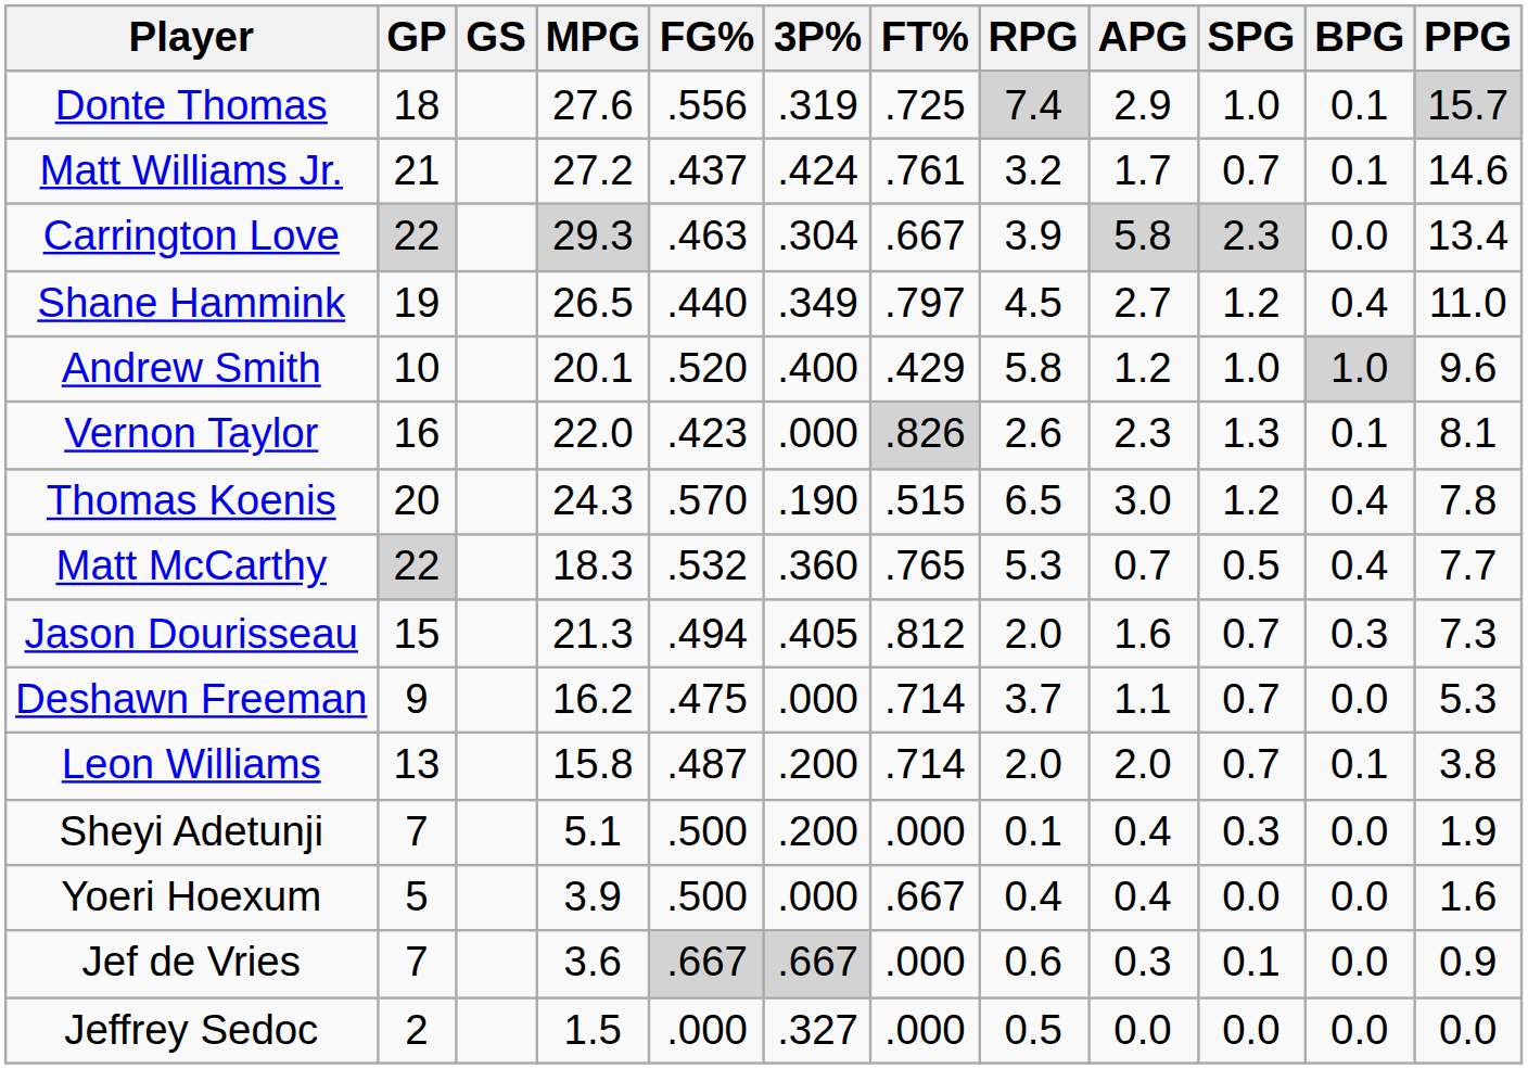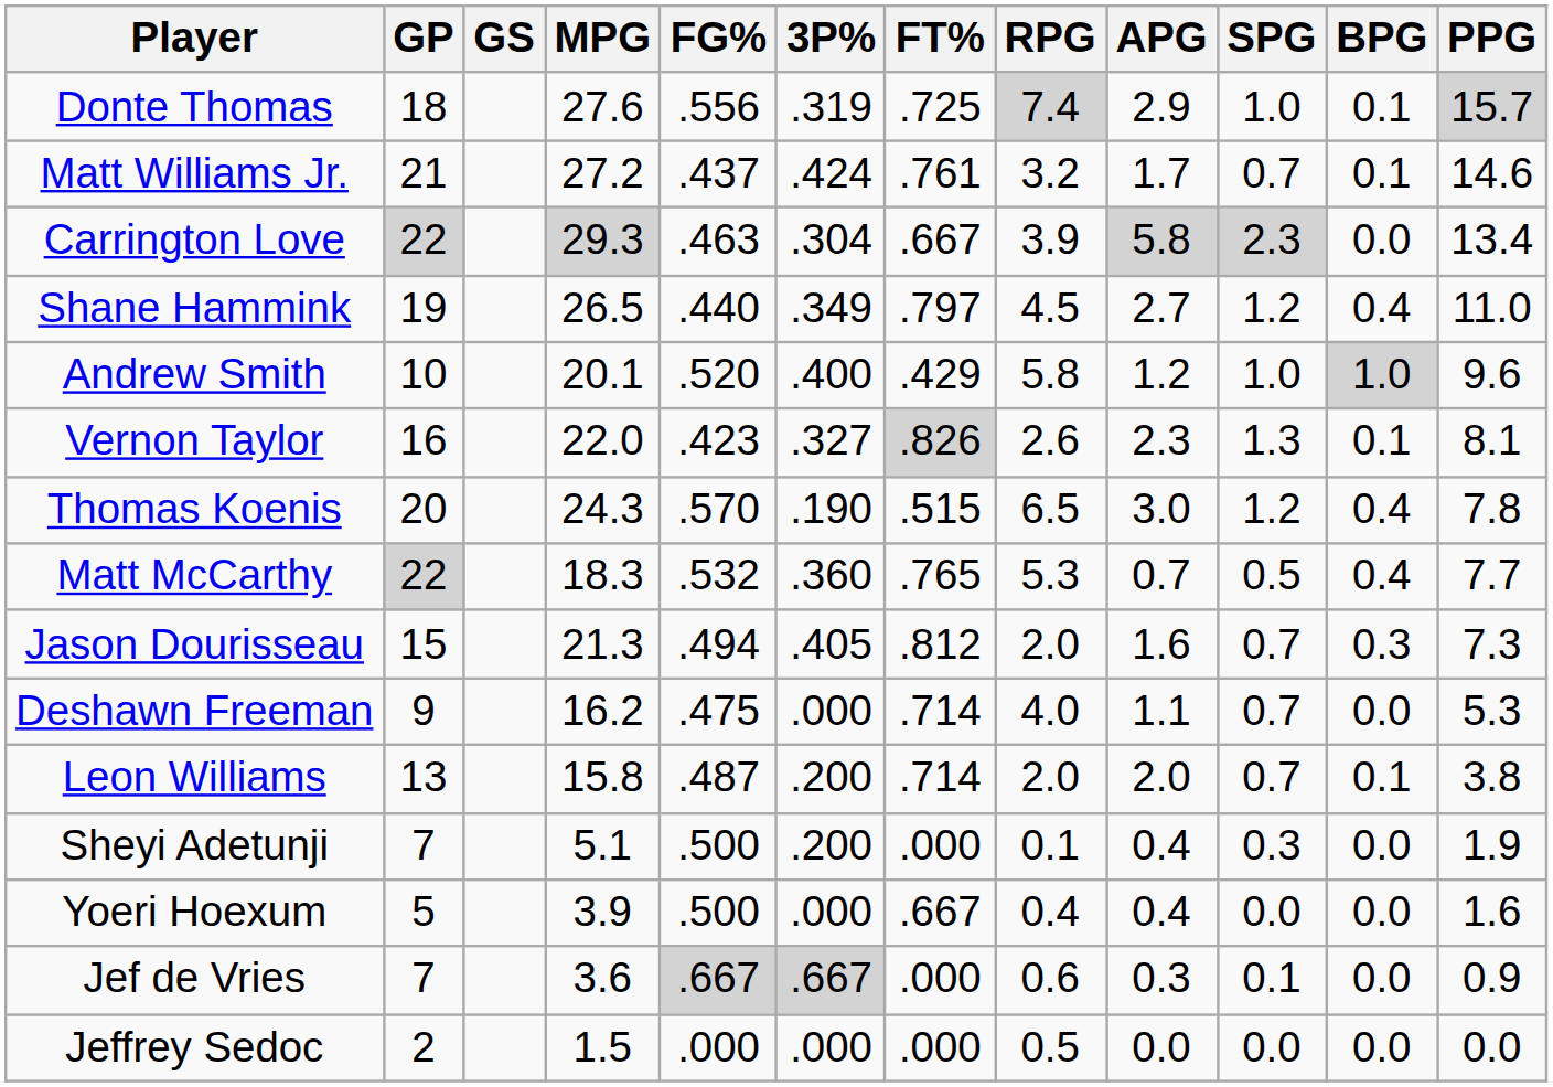Vernon Taylor | 3P%: .000 -> .327
Deshawn Freeman | RPG: 3.7 -> 4.0
Jeffrey Sedoc | 3P%: .327 -> .000
